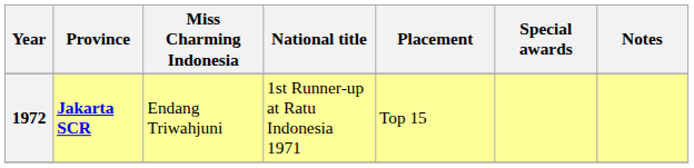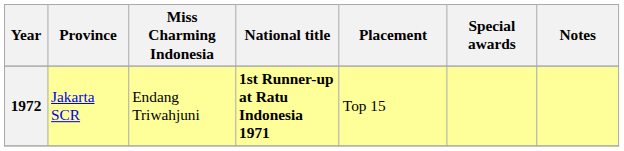1972 | Province: bold -> normal
1972 | National title: normal -> bold
